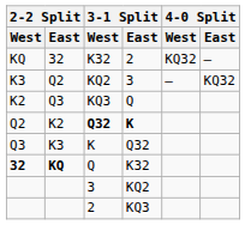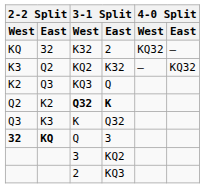row 4 | 3-1 Split / East: 3 -> K32
row 8 | 3-1 Split / East: K32 -> 3
